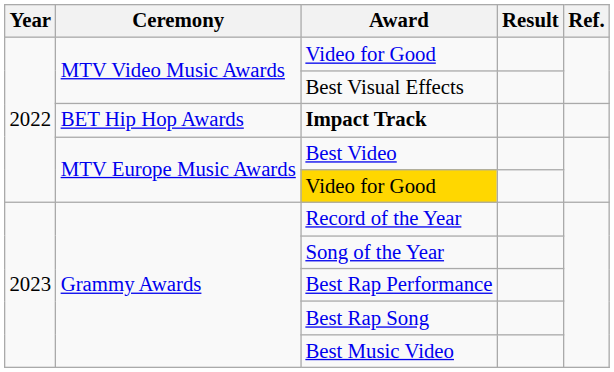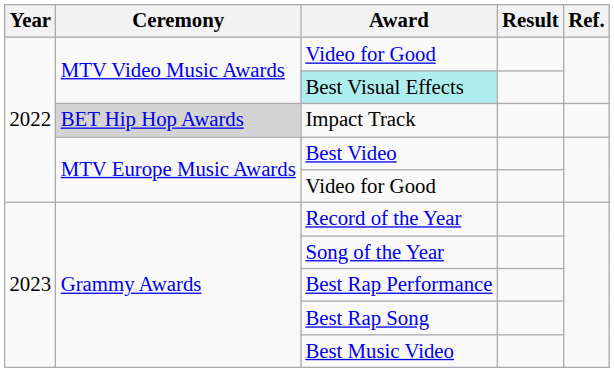Best Visual Effects | Award: no background -> paleturquoise background
Impact Track | Ceremony: no background -> lightgrey background
Impact Track | Award: bold -> normal
MTV Europe Music Awards / Video for Good | Award: gold background -> no background
